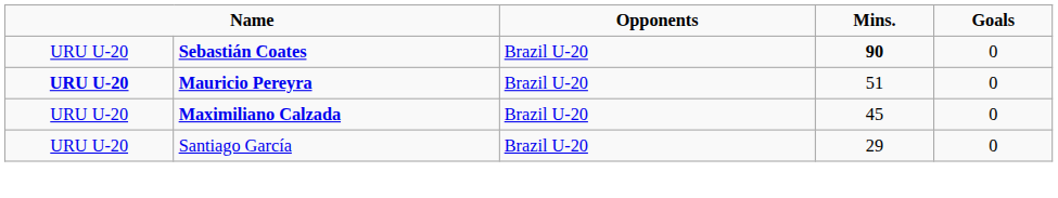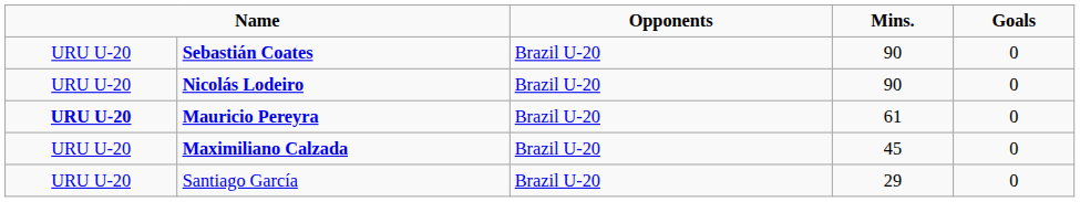Sebastián Coates | Mins.: bold -> normal
+ row: URU U-20 | Nicolás Lodeiro | Brazil U-20 | 90 | 0
Mauricio Pereyra | Mins.: 51 -> 61
